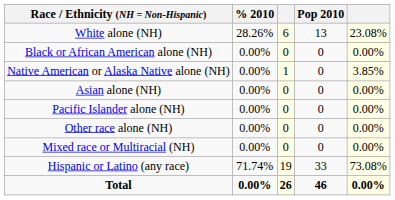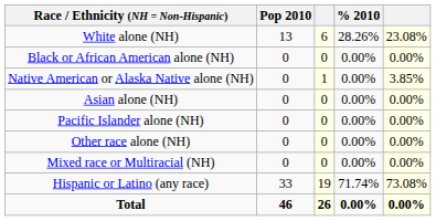columns swapped: Pop 2010 <-> % 2010
